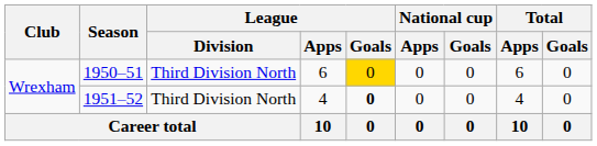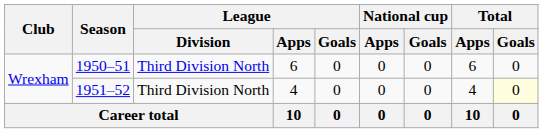1950–51 | League / Goals: gold background -> no background
1951–52 | League / Goals: bold -> normal
1951–52 | Total / Goals: no background -> lightyellow background
